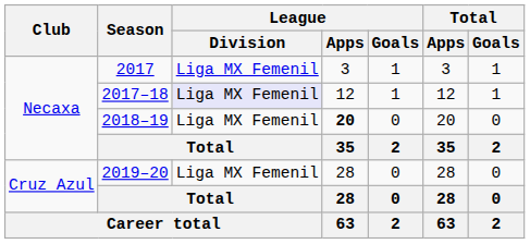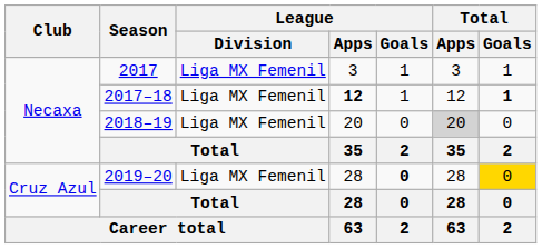2017–18 | League / Division: lavender background -> no background
2017–18 | League / Apps: normal -> bold
2017–18 | Total / Goals: normal -> bold
2018–19 | League / Apps: bold -> normal
2018–19 | Total / Apps: no background -> lightgrey background
2019–20 | League / Goals: normal -> bold
2019–20 | Total / Goals: no background -> gold background
